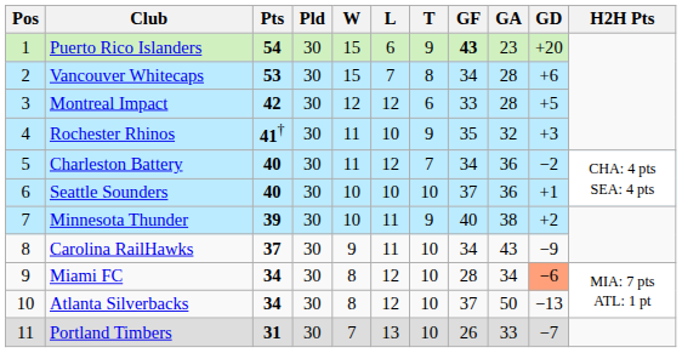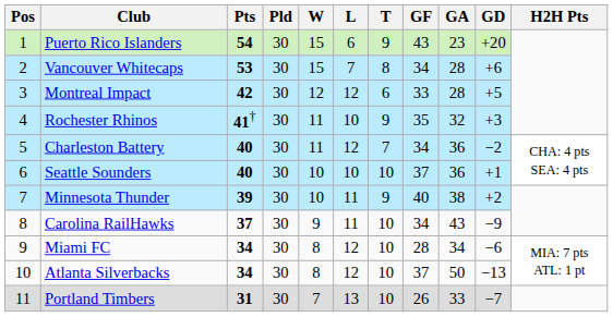Puerto Rico Islanders | GF: bold -> normal
Miami FC | GD: lightsalmon background -> no background
